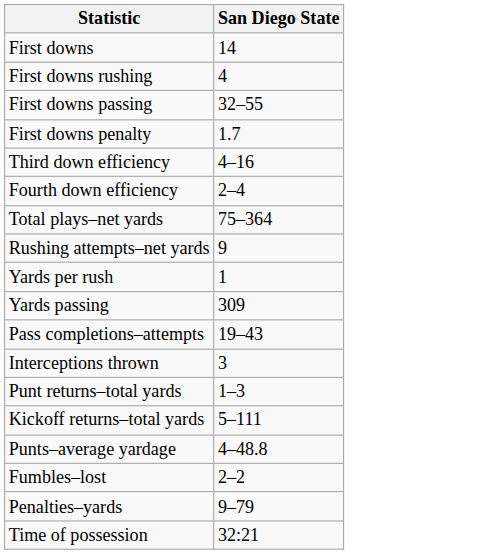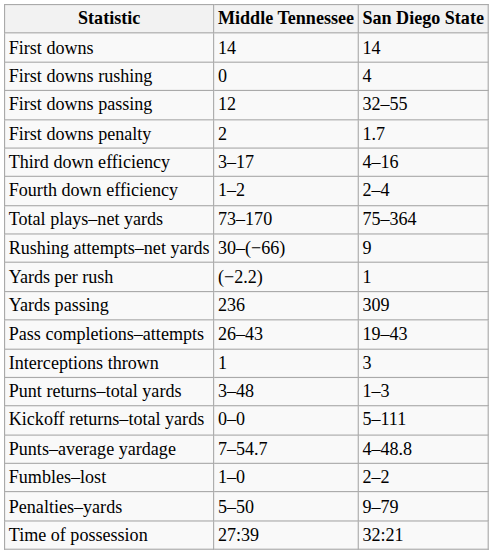+ column: Middle Tennessee | 14 | 0 | 12 | 2 | 3–17 | 1–2 | 73–170 | 30–(−66) | (−2.2) | 236 | 26–43 | 1 | 3–48 | 0–0 | 7–54.7 | 1–0 | 5–50 | 27:39
